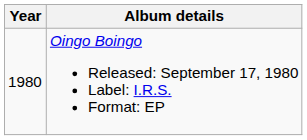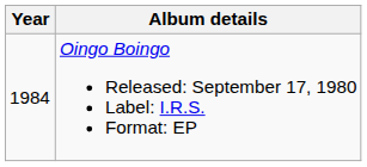row 2 | Year: 1980 -> 1984
